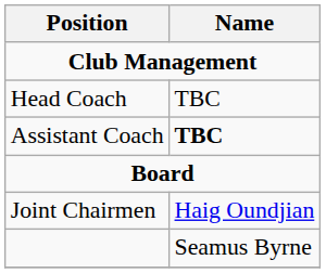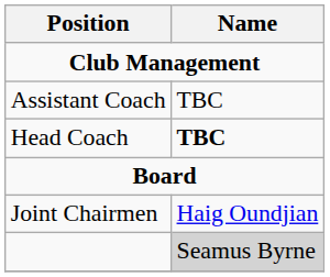row 3 | Position: Head Coach -> Assistant Coach
row 4 | Position: Assistant Coach -> Head Coach
row 7 | Name: no background -> lightgrey background
